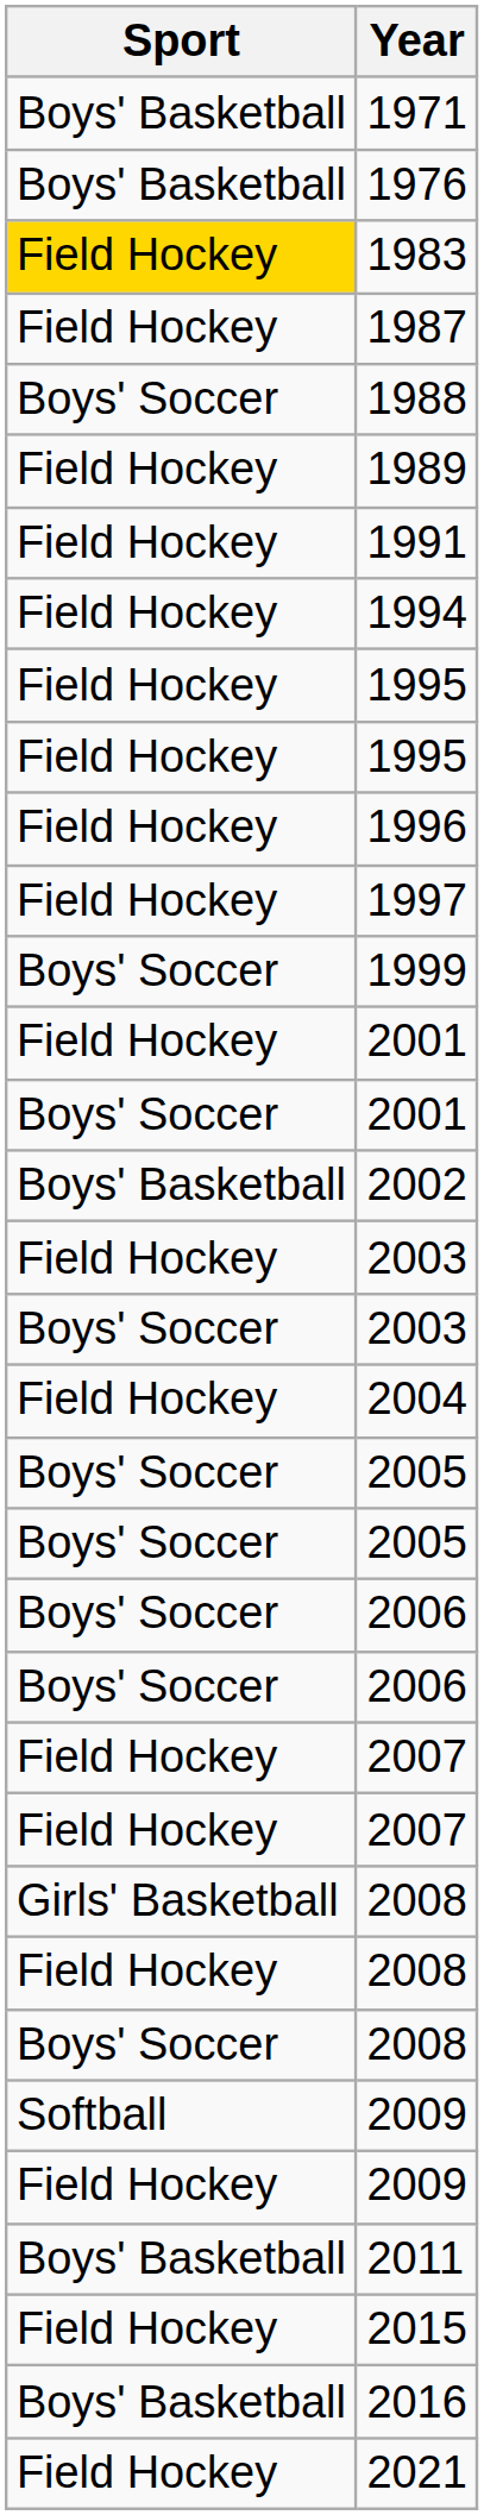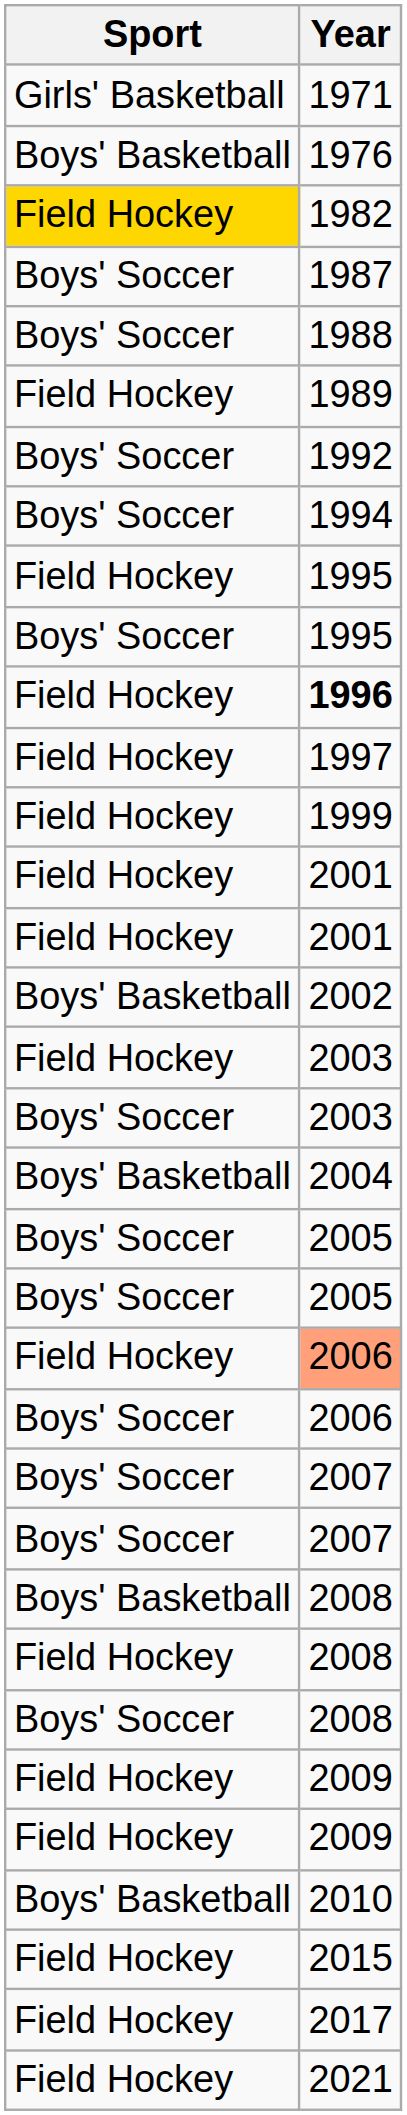row 2 | Sport: Boys' Basketball -> Girls' Basketball
row 4 | Year: 1983 -> 1982
row 5 | Sport: Field Hockey -> Boys' Soccer
row 8 | Sport: Field Hockey -> Boys' Soccer
row 8 | Year: 1991 -> 1992
row 9 | Sport: Field Hockey -> Boys' Soccer
row 11 | Sport: Field Hockey -> Boys' Soccer
row 12 | Year: normal -> bold
row 14 | Sport: Boys' Soccer -> Field Hockey
row 16 | Sport: Boys' Soccer -> Field Hockey
row 20 | Sport: Field Hockey -> Boys' Basketball
row 23 | Sport: Boys' Soccer -> Field Hockey
row 23 | Year: no background -> lightsalmon background
row 25 | Sport: Field Hockey -> Boys' Soccer
row 26 | Sport: Field Hockey -> Boys' Soccer
row 27 | Sport: Girls' Basketball -> Boys' Basketball
row 30 | Sport: Softball -> Field Hockey
row 32 | Year: 2011 -> 2010
row 34 | Sport: Boys' Basketball -> Field Hockey
row 34 | Year: 2016 -> 2017
